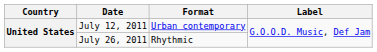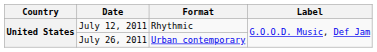July 12, 2011 | Format: Urban contemporary -> Rhythmic
July 26, 2011 | Format: Rhythmic -> Urban contemporary
